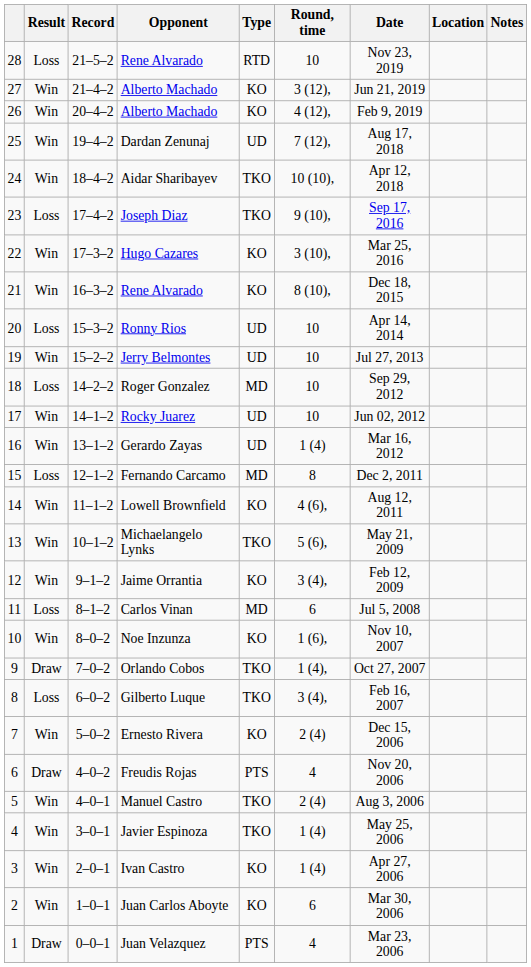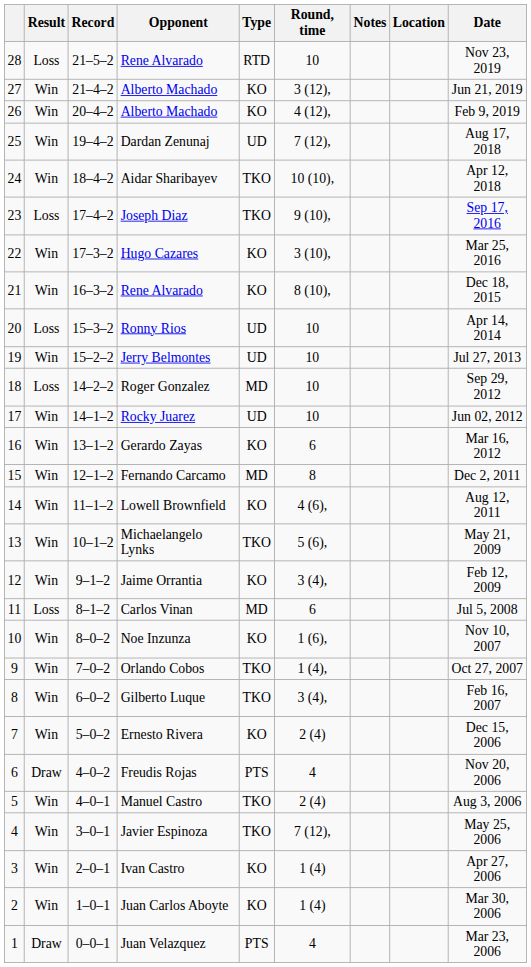columns swapped: Date <-> Notes
Gerardo Zayas | Type: UD -> KO
Gerardo Zayas | Round, time: 1 (4) -> 6
Fernando Carcamo | Result: Loss -> Win
Orlando Cobos | Result: Draw -> Win
Gilberto Luque | Result: Loss -> Win
Javier Espinoza | Round, time: 1 (4) -> 7 (12),
Juan Carlos Aboyte | Round, time: 6 -> 1 (4)
